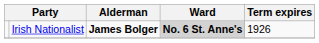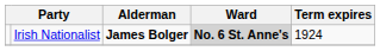Irish Nationalist | Term expires: 1926 -> 1924
